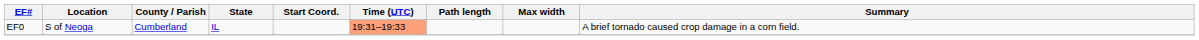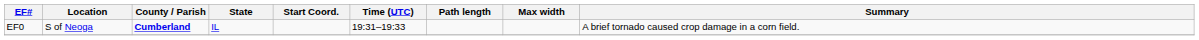EF0 | County / Parish: normal -> bold
EF0 | Time (UTC): lightsalmon background -> no background
